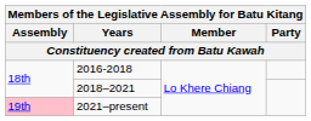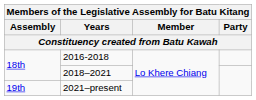2021–present | Assembly: pink background -> no background
